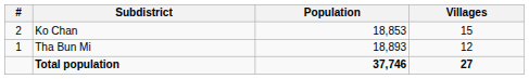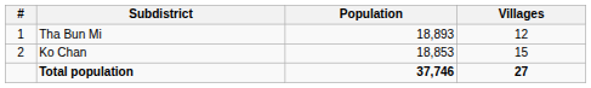rows swapped: Tha Bun Mi <-> Ko Chan
